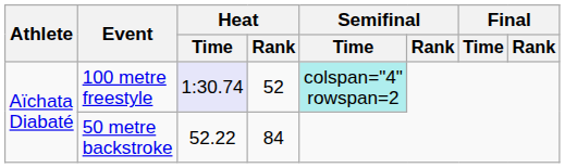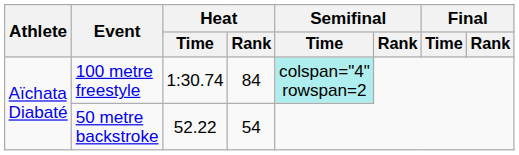100 metre freestyle | Heat / Time: lavender background -> no background
100 metre freestyle | Heat / Rank: 52 -> 84
50 metre backstroke | Heat / Rank: 84 -> 54
